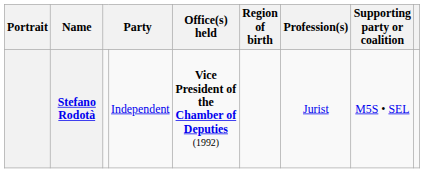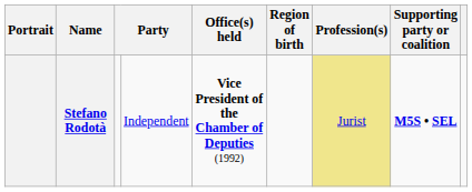Stefano Rodotà | Profession(s): no background -> khaki background
Stefano Rodotà | Supporting party or coalition: normal -> bold
